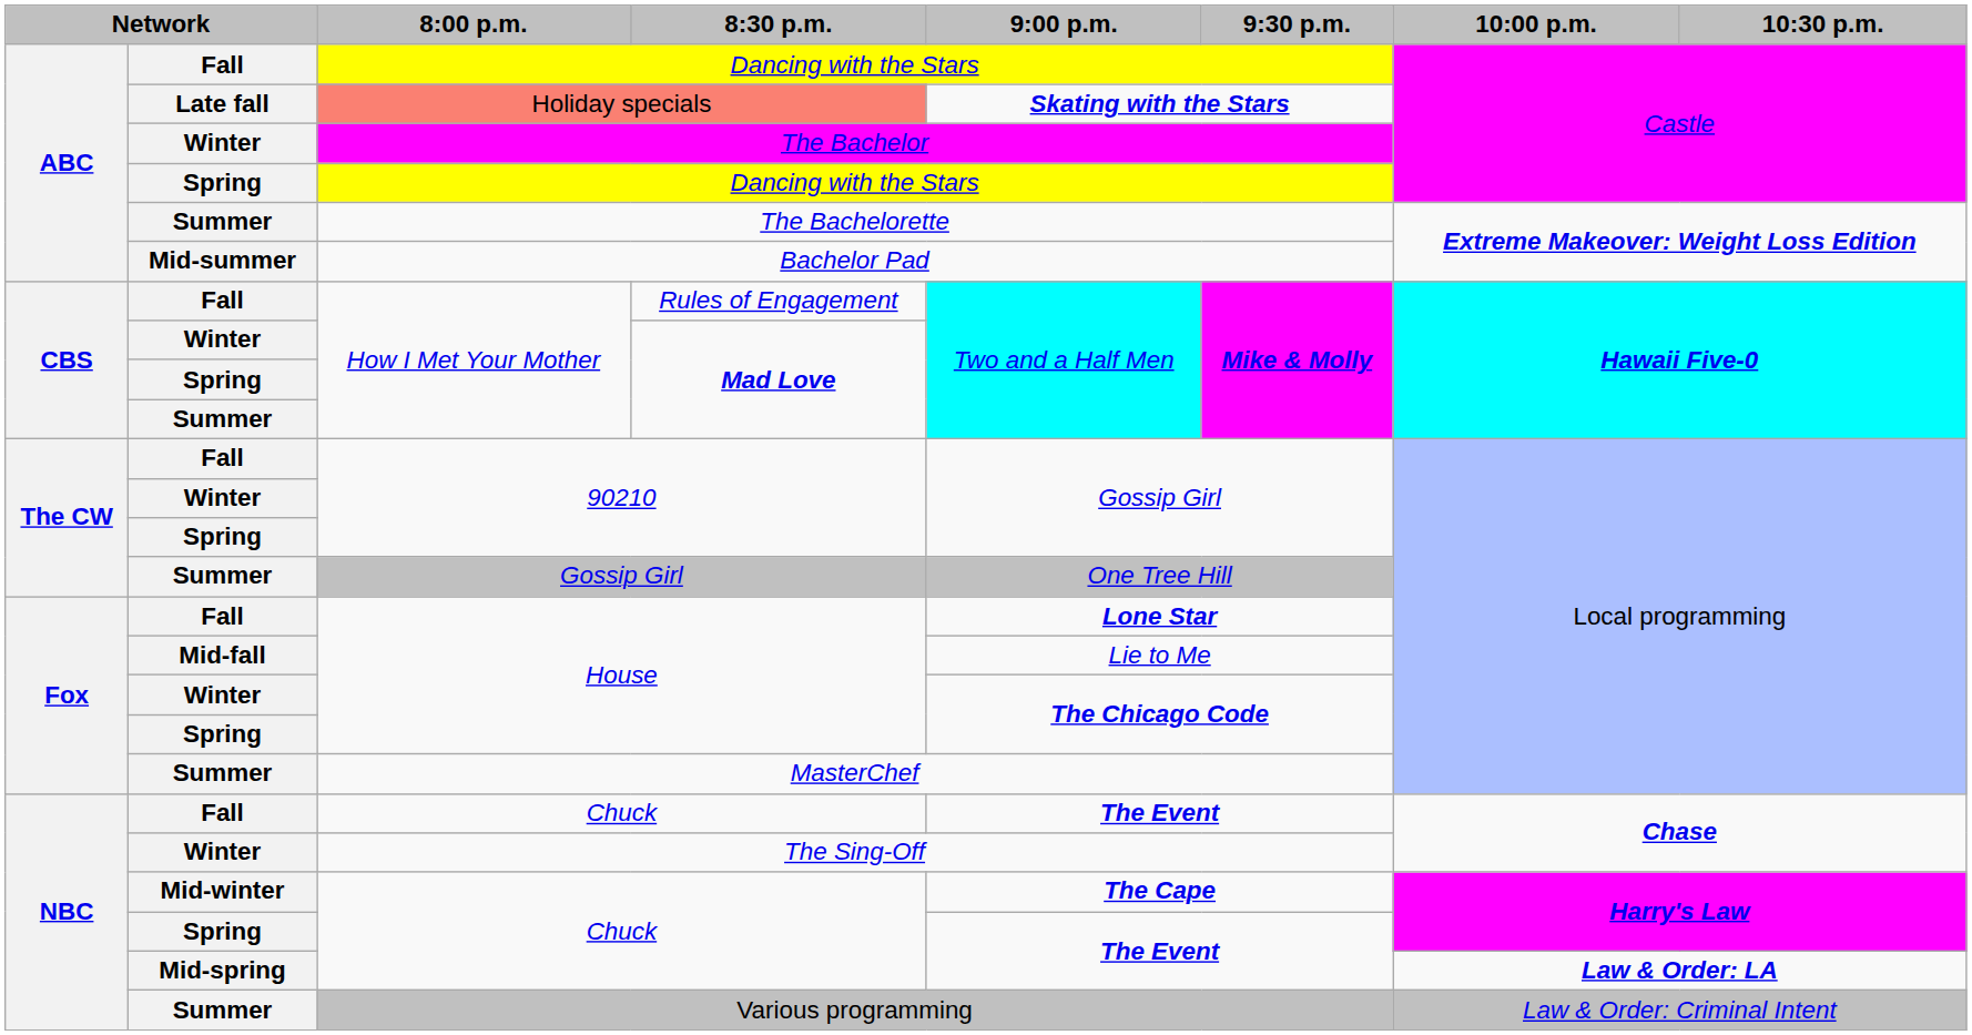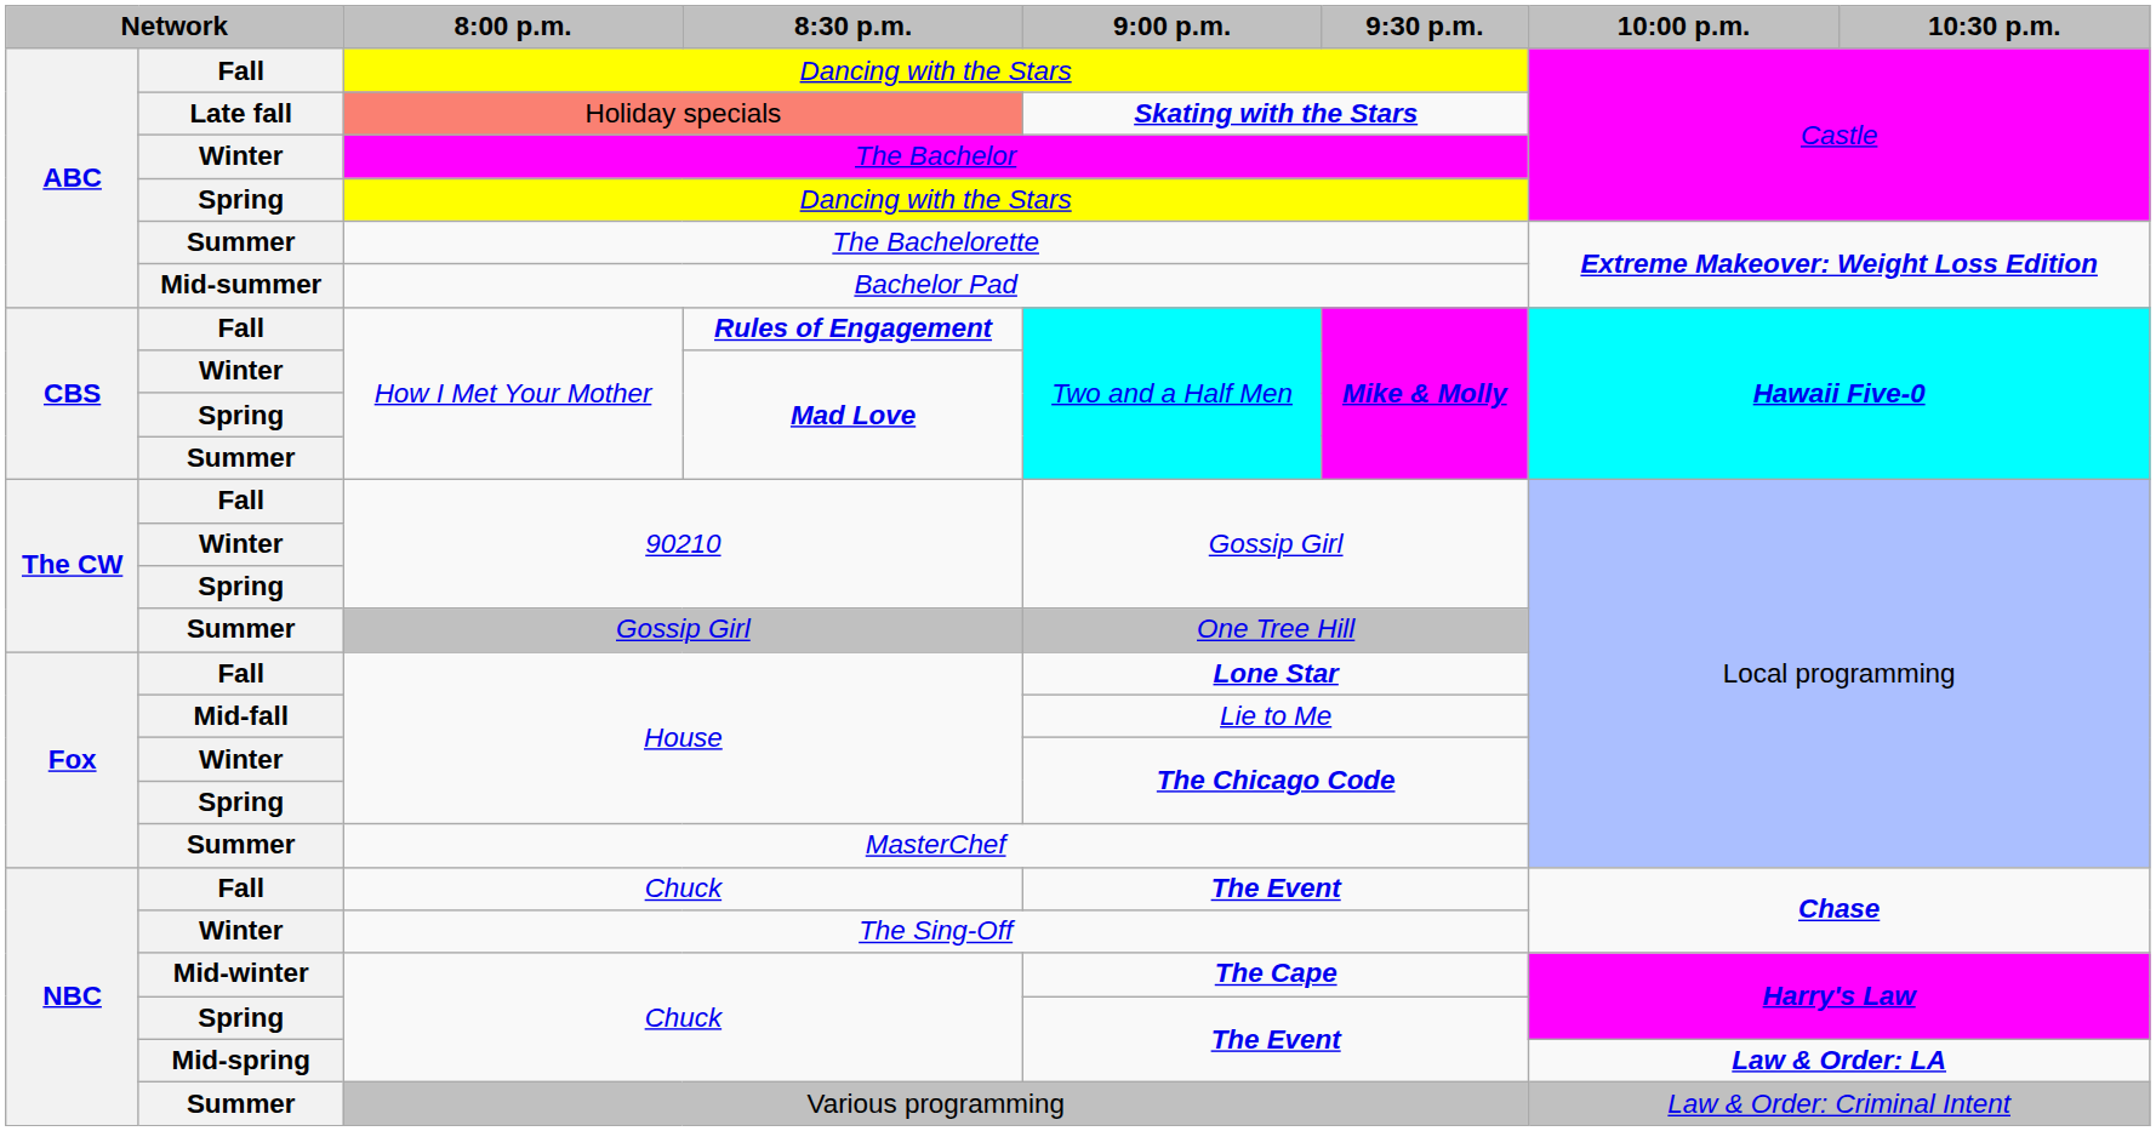Rules of Engagement | 8:30 p.m.: normal -> bold
